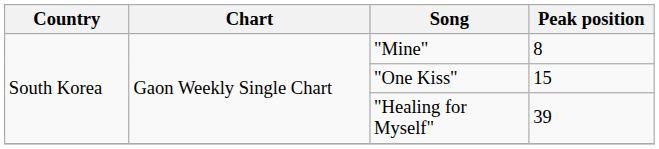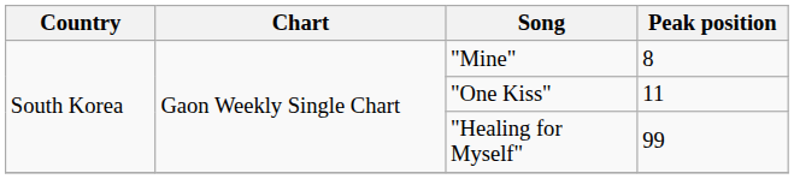"One Kiss" | Peak position: 15 -> 11
"Healing for Myself" | Peak position: 39 -> 99
